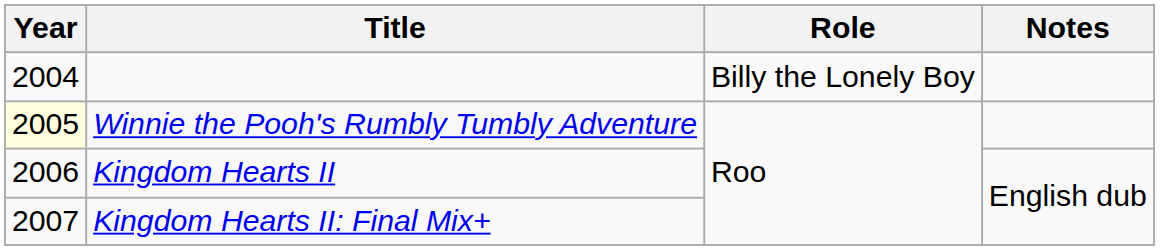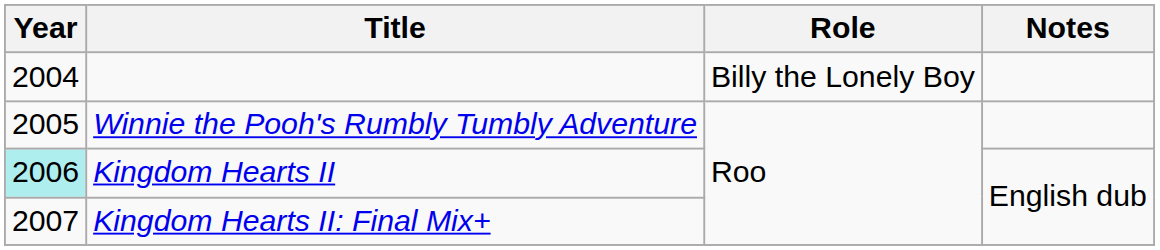Winnie the Pooh's Rumbly Tumbly Adventure | Year: lightyellow background -> no background
Kingdom Hearts II | Year: no background -> paleturquoise background
